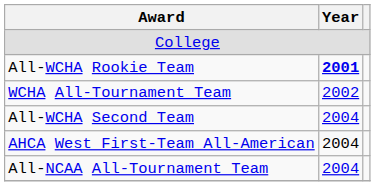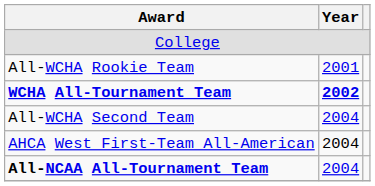All-WCHA Rookie Team | Year: bold -> normal
WCHA All-Tournament Team | Award: normal -> bold
WCHA All-Tournament Team | Year: normal -> bold
All-NCAA All-Tournament Team | Award: normal -> bold
